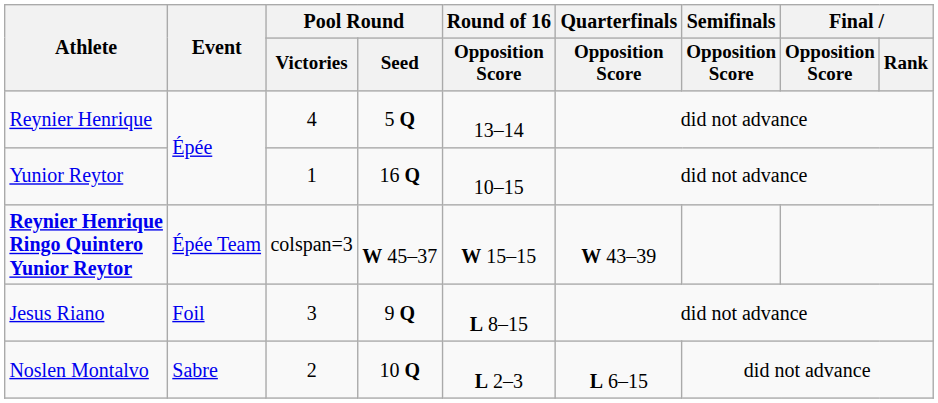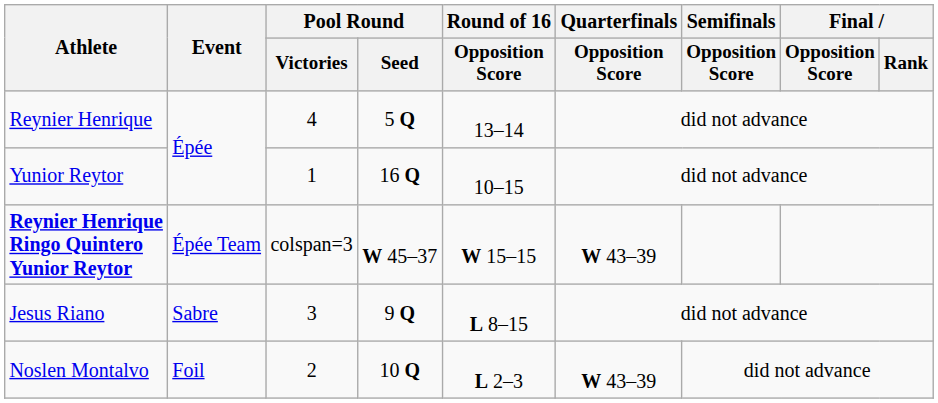Jesus Riano | Event: Foil -> Sabre
Noslen Montalvo | Event: Sabre -> Foil
Noslen Montalvo | Quarterfinals / Opposition Score: L 6–15 -> W 43–39
